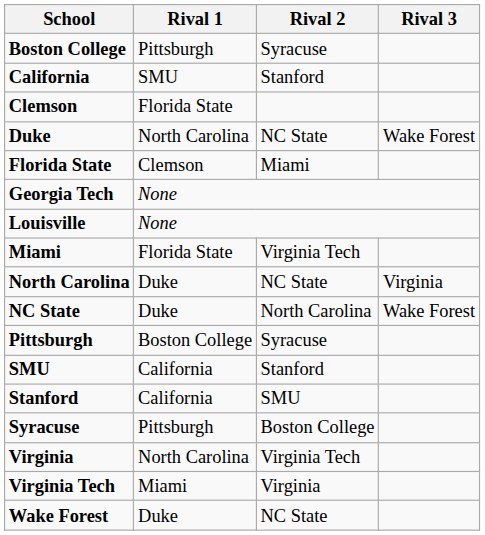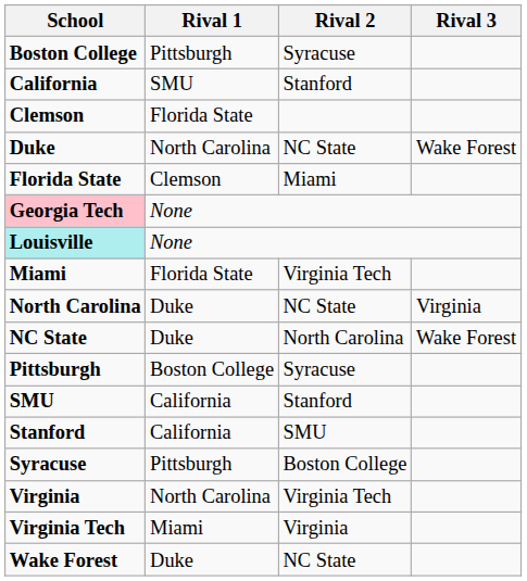Georgia Tech | School: no background -> pink background
Louisville | School: no background -> paleturquoise background
